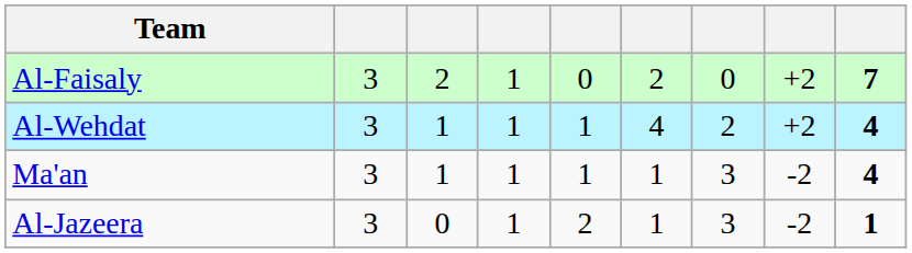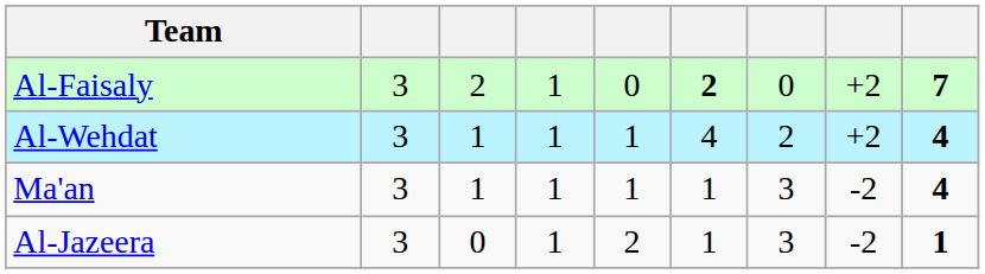Al-Faisaly | column 6: normal -> bold
